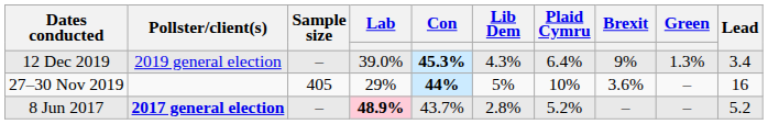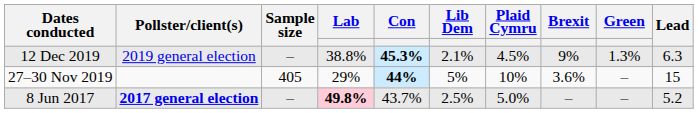12 Dec 2019 | Lab: 39.0% -> 38.8%
12 Dec 2019 | Lib Dem: 4.3% -> 2.1%
12 Dec 2019 | Plaid Cymru: 6.4% -> 4.5%
12 Dec 2019 | Lead: 3.4 -> 6.3
27–30 Nov 2019 | Lead: 16 -> 15
8 Jun 2017 | Lab: 48.9% -> 49.8%
8 Jun 2017 | Lib Dem: 2.8% -> 2.5%
8 Jun 2017 | Plaid Cymru: 5.2% -> 5.0%
